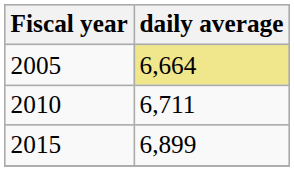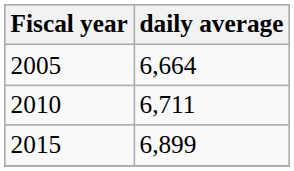2005 | daily average: khaki background -> no background
